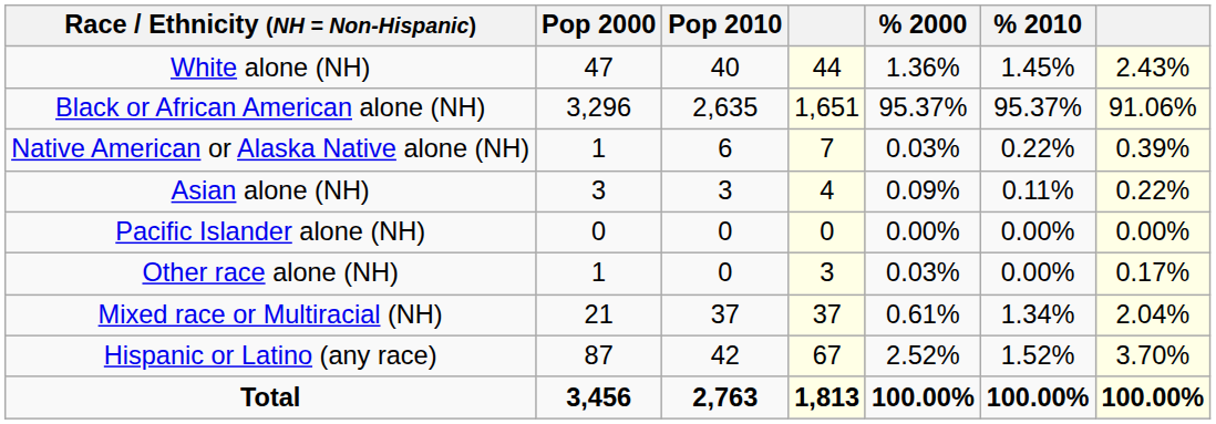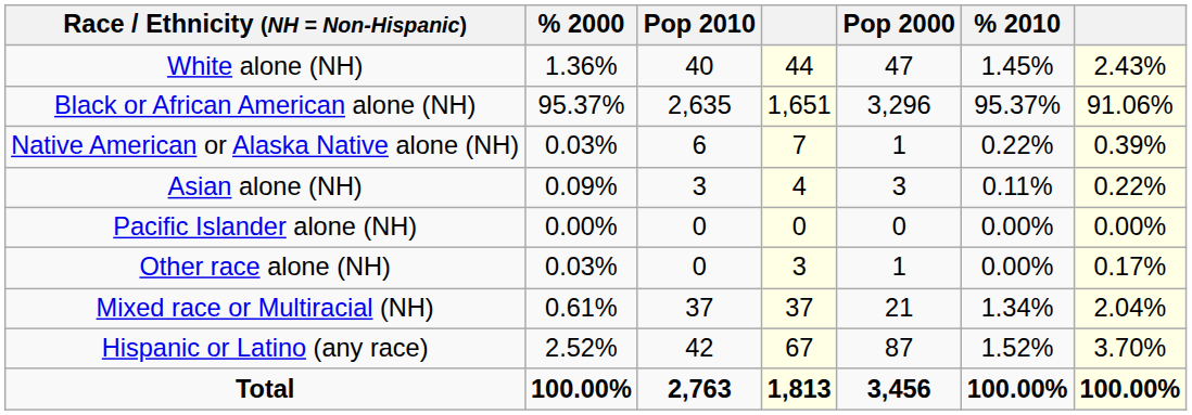columns swapped: Pop 2000 <-> % 2000
